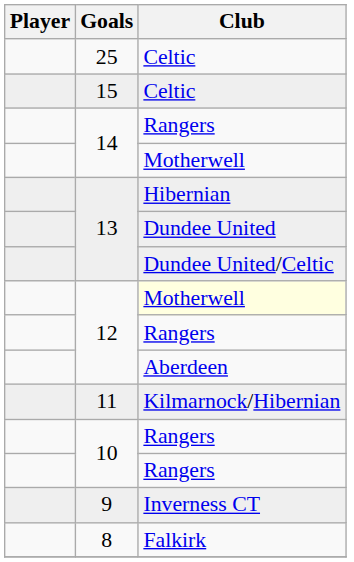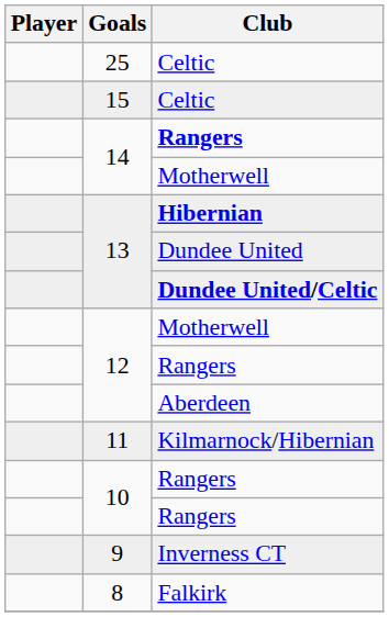14 / Rangers | Club: normal -> bold
Hibernian | Club: normal -> bold
Dundee United/Celtic | Club: normal -> bold
12 / Motherwell | Club: lightyellow background -> no background
